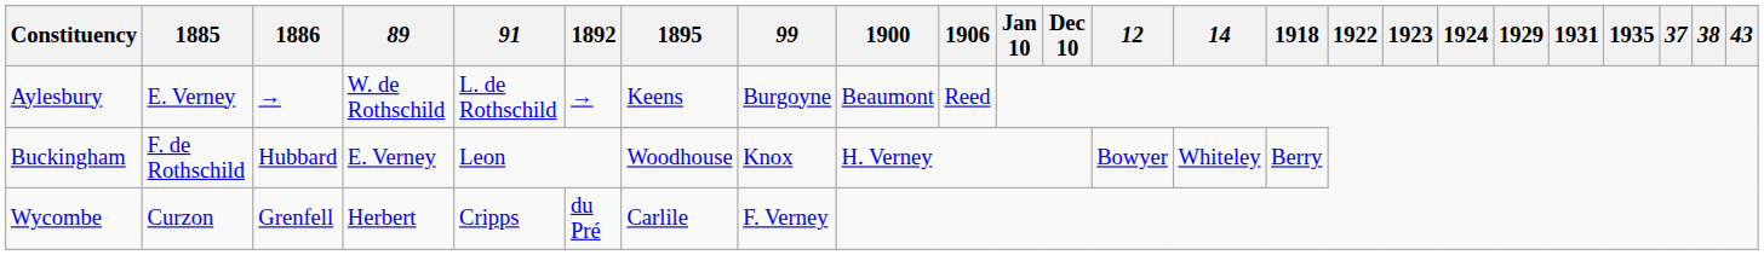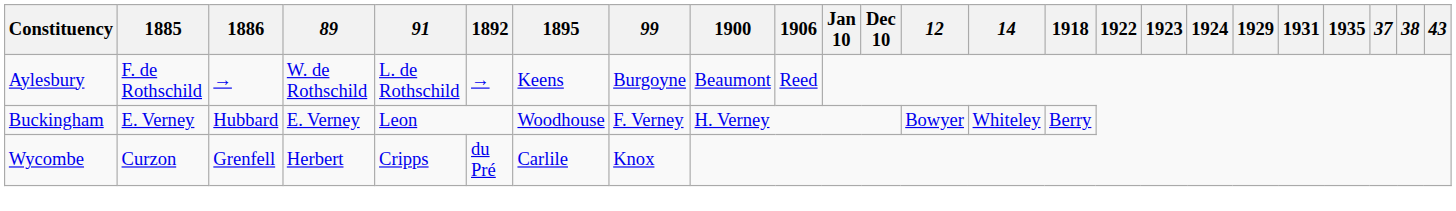Aylesbury | 1885: E. Verney -> F. de Rothschild
Buckingham | 1885: F. de Rothschild -> E. Verney
Buckingham | 99: Knox -> F. Verney
Wycombe | 99: F. Verney -> Knox
